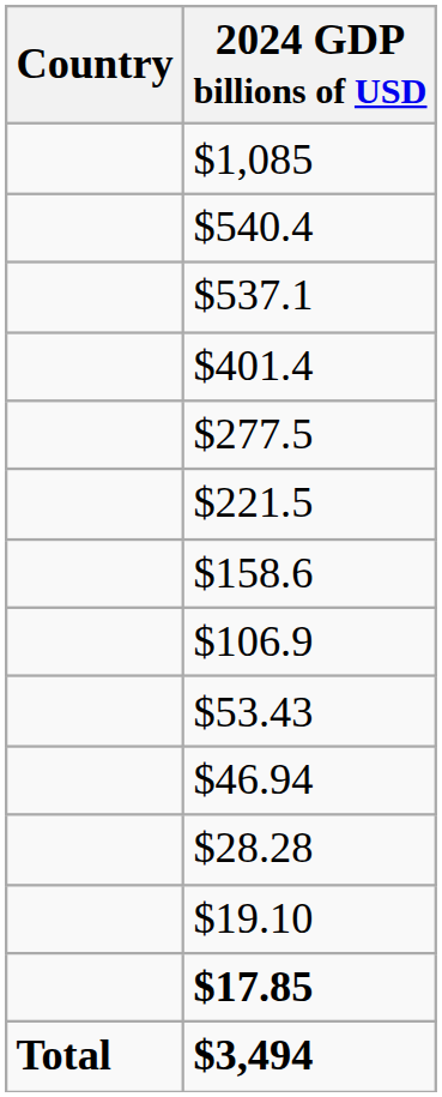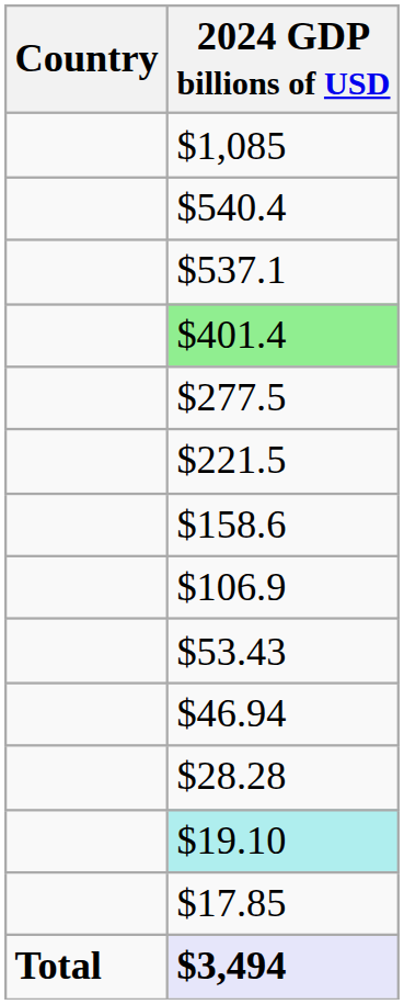$401.4 | 2024 GDP billions of USD: no background -> lightgreen background
$19.10 | 2024 GDP billions of USD: no background -> paleturquoise background
$17.85 | 2024 GDP billions of USD: bold -> normal
$3,494 | 2024 GDP billions of USD: no background -> lavender background
